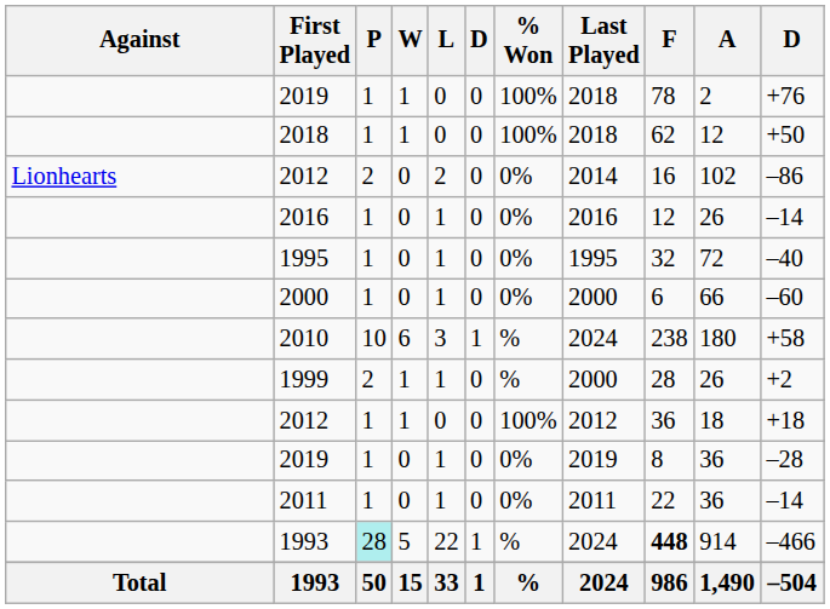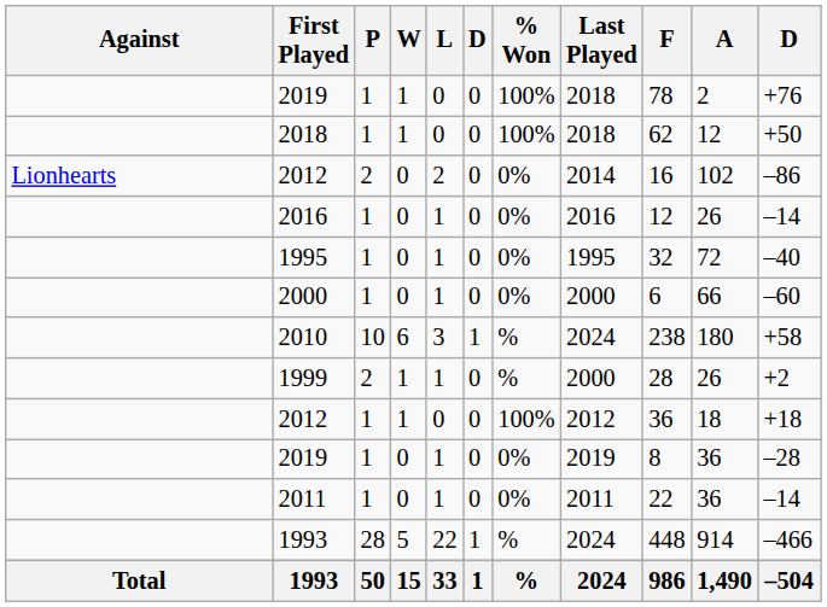1993 / 5 | P: paleturquoise background -> no background
1993 / 5 | F: bold -> normal
